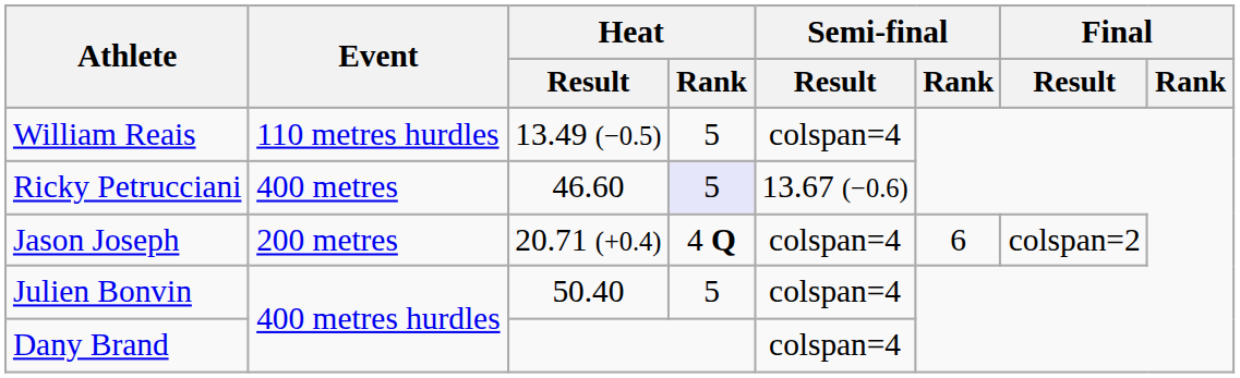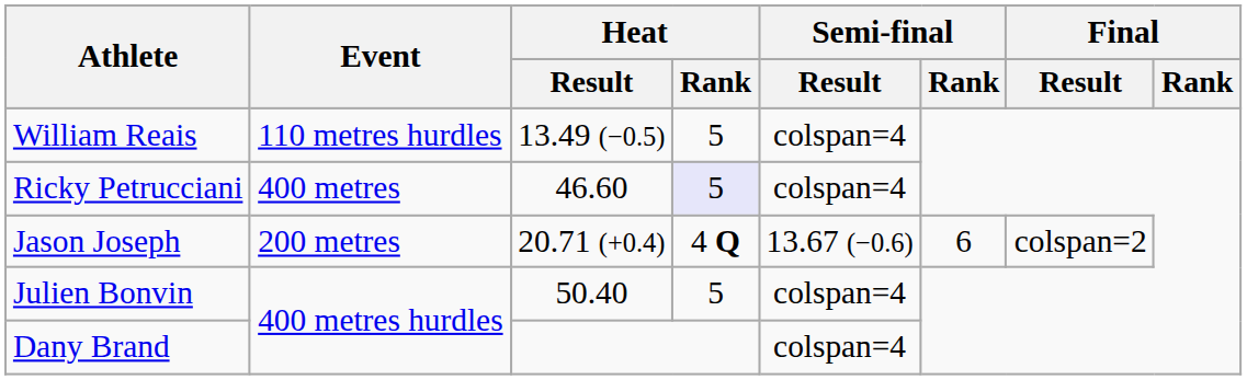Ricky Petrucciani | Semi-final / Result: 13.67 (−0.6) -> colspan=4
Jason Joseph | Semi-final / Result: colspan=4 -> 13.67 (−0.6)
